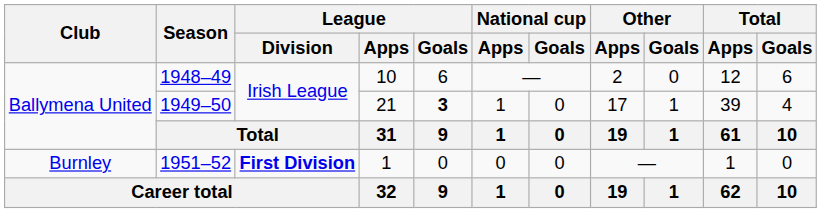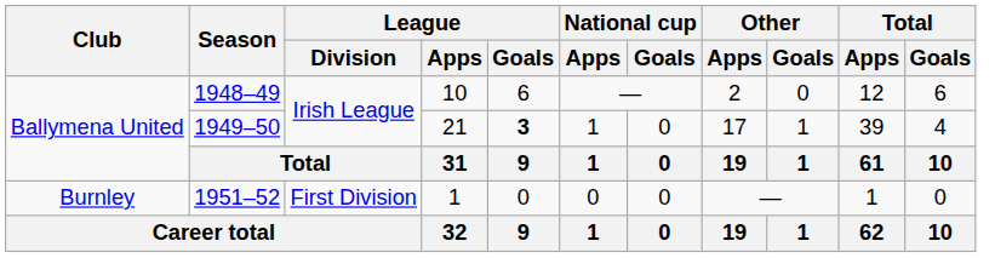1951–52 | League / Division: bold -> normal
